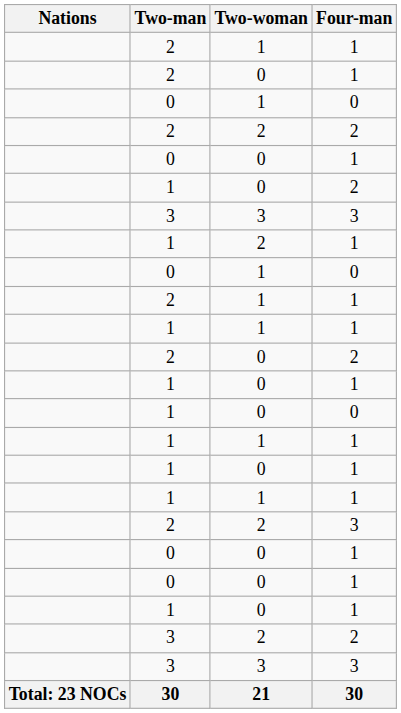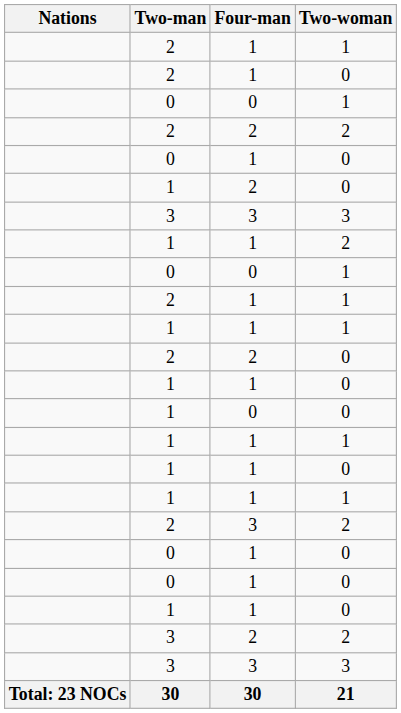columns swapped: Four-man <-> Two-woman
